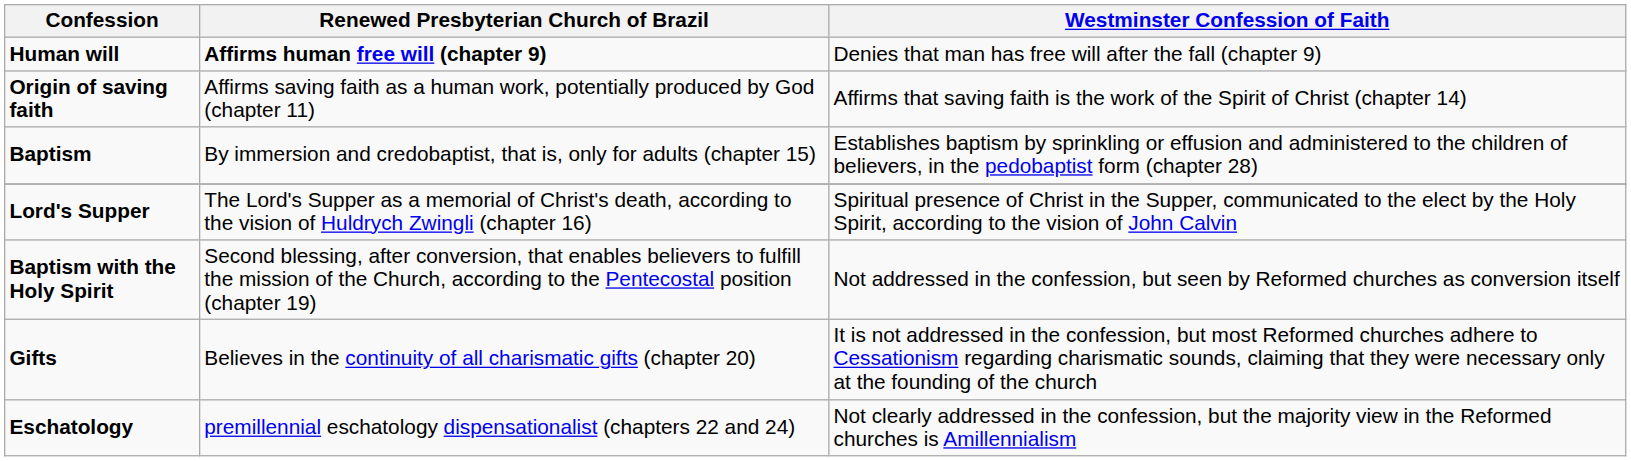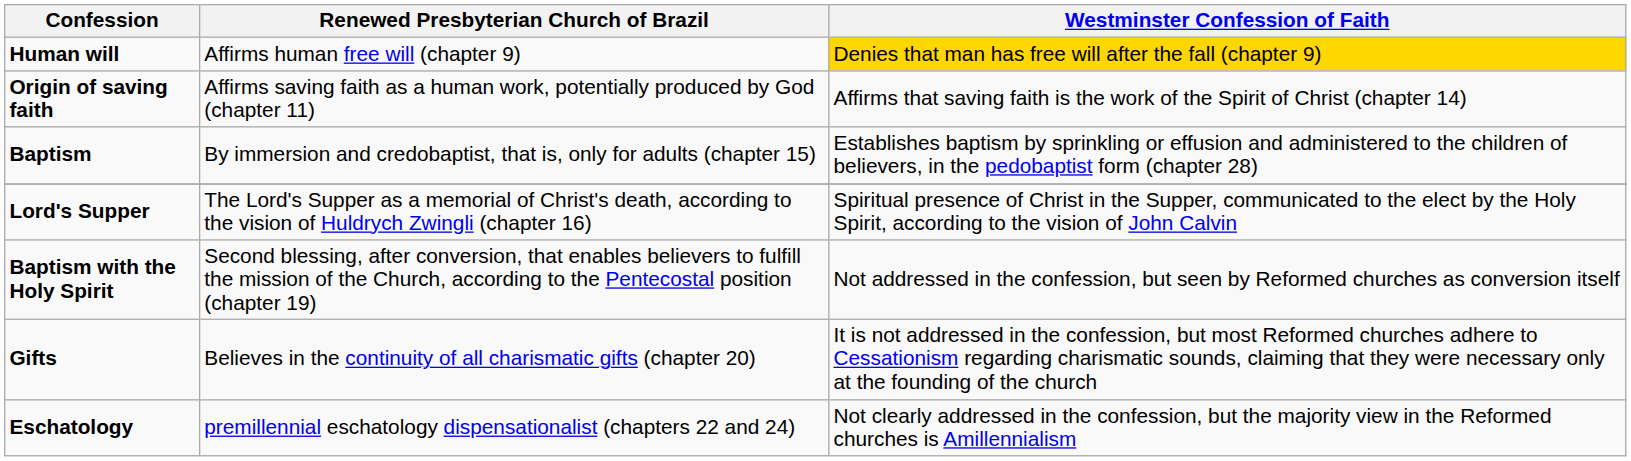Human will | Renewed Presbyterian Church of Brazil: bold -> normal
Human will | Westminster Confession of Faith: no background -> gold background
